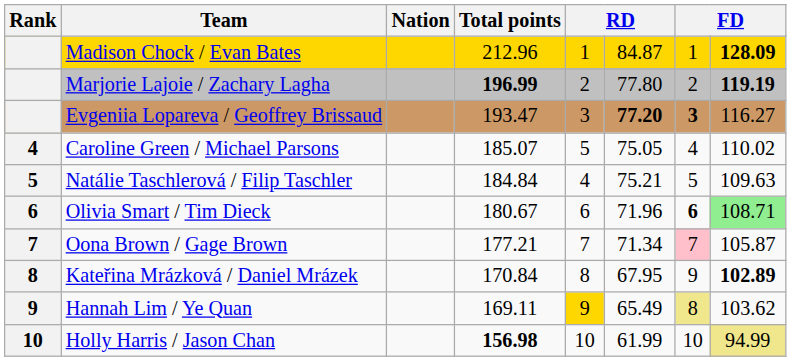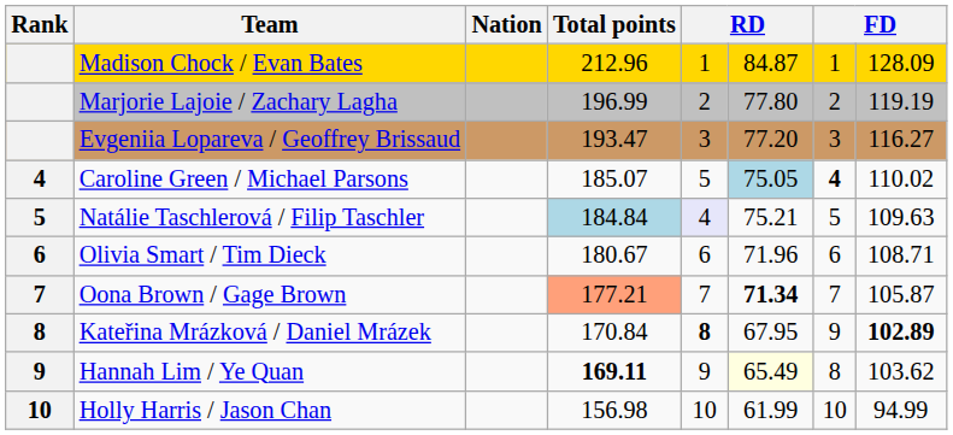Madison Chock / Evan Bates | column 8: bold -> normal
Marjorie Lajoie / Zachary Lagha | Total points: bold -> normal
Marjorie Lajoie / Zachary Lagha | column 8: bold -> normal
Evgeniia Lopareva / Geoffrey Brissaud | column 6: bold -> normal
Evgeniia Lopareva / Geoffrey Brissaud | column 7: bold -> normal
Caroline Green / Michael Parsons | column 6: no background -> lightblue background
Caroline Green / Michael Parsons | column 7: normal -> bold
Natálie Taschlerová / Filip Taschler | Total points: no background -> lightblue background
Natálie Taschlerová / Filip Taschler | column 5: no background -> lavender background
Olivia Smart / Tim Dieck | column 7: bold -> normal
Olivia Smart / Tim Dieck | column 8: lightgreen background -> no background
Oona Brown / Gage Brown | Total points: no background -> lightsalmon background
Oona Brown / Gage Brown | column 6: normal -> bold
Oona Brown / Gage Brown | column 7: pink background -> no background
Kateřina Mrázková / Daniel Mrázek | column 5: normal -> bold
Hannah Lim / Ye Quan | Total points: normal -> bold
Hannah Lim / Ye Quan | column 5: gold background -> no background
Hannah Lim / Ye Quan | column 6: no background -> lightyellow background
Hannah Lim / Ye Quan | column 7: khaki background -> no background
Holly Harris / Jason Chan | Total points: bold -> normal
Holly Harris / Jason Chan | column 8: khaki background -> no background
